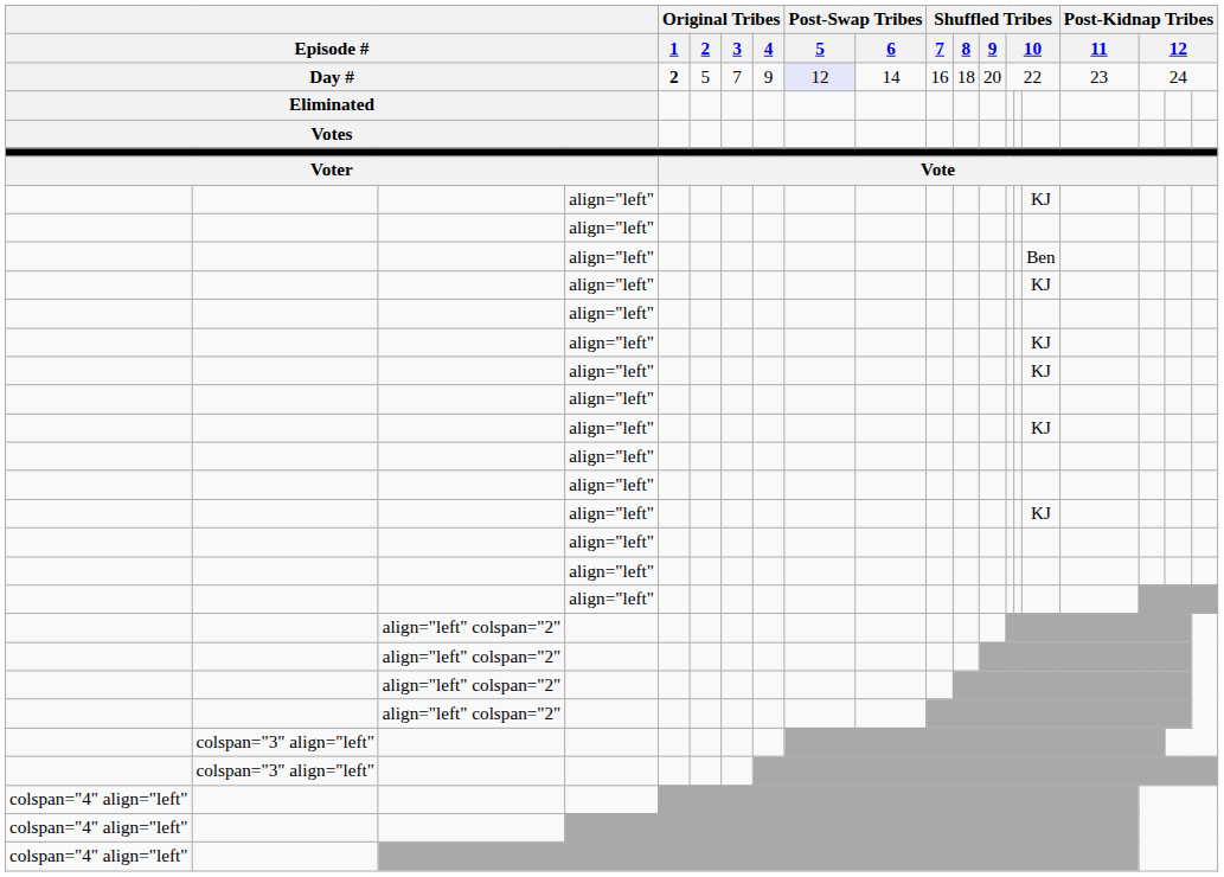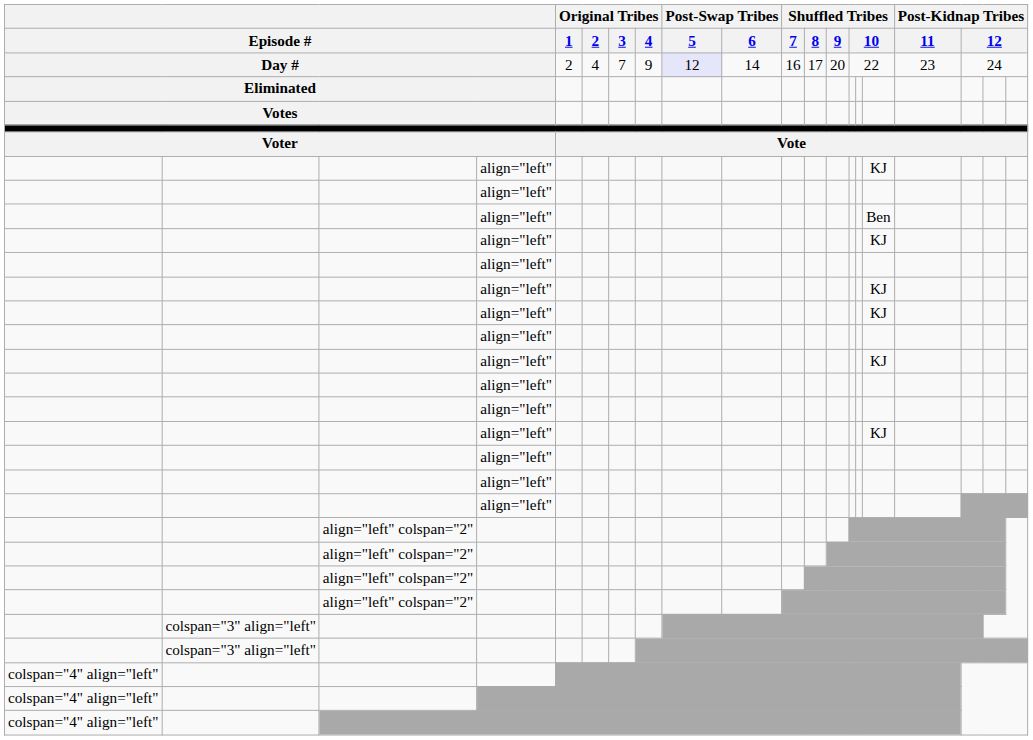Day # | Original Tribes / 1: bold -> normal
Day # | Original Tribes / 2: 5 -> 4
Day # | Shuffled Tribes / 8: 18 -> 17
